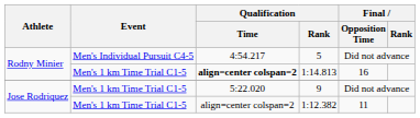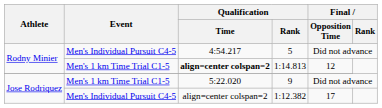1:14.813 | Final / Opposition Time: 16 -> 12
1:12.382 | Event: Men's 1 km Time Trial C1-5 -> Men's Individual Pursuit C4-5
1:12.382 | Final / Opposition Time: 11 -> 17
